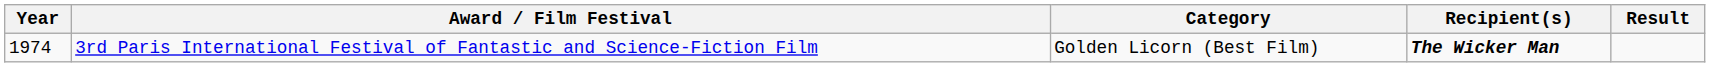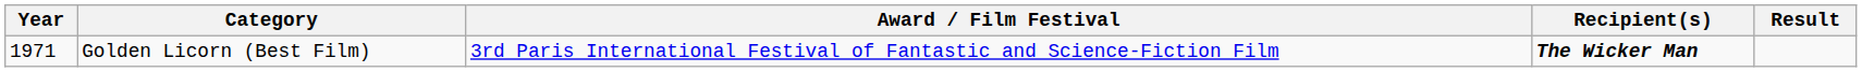columns swapped: Award / Film Festival <-> Category
row 2 | Year: 1974 -> 1971
